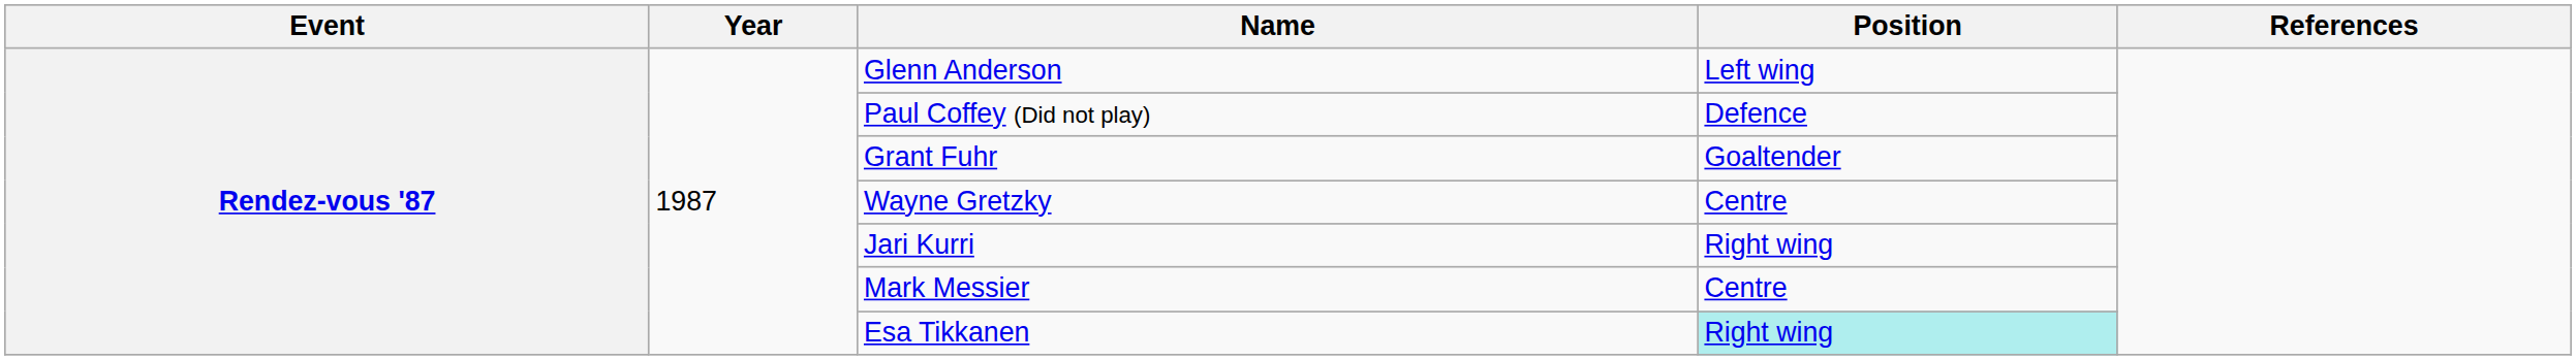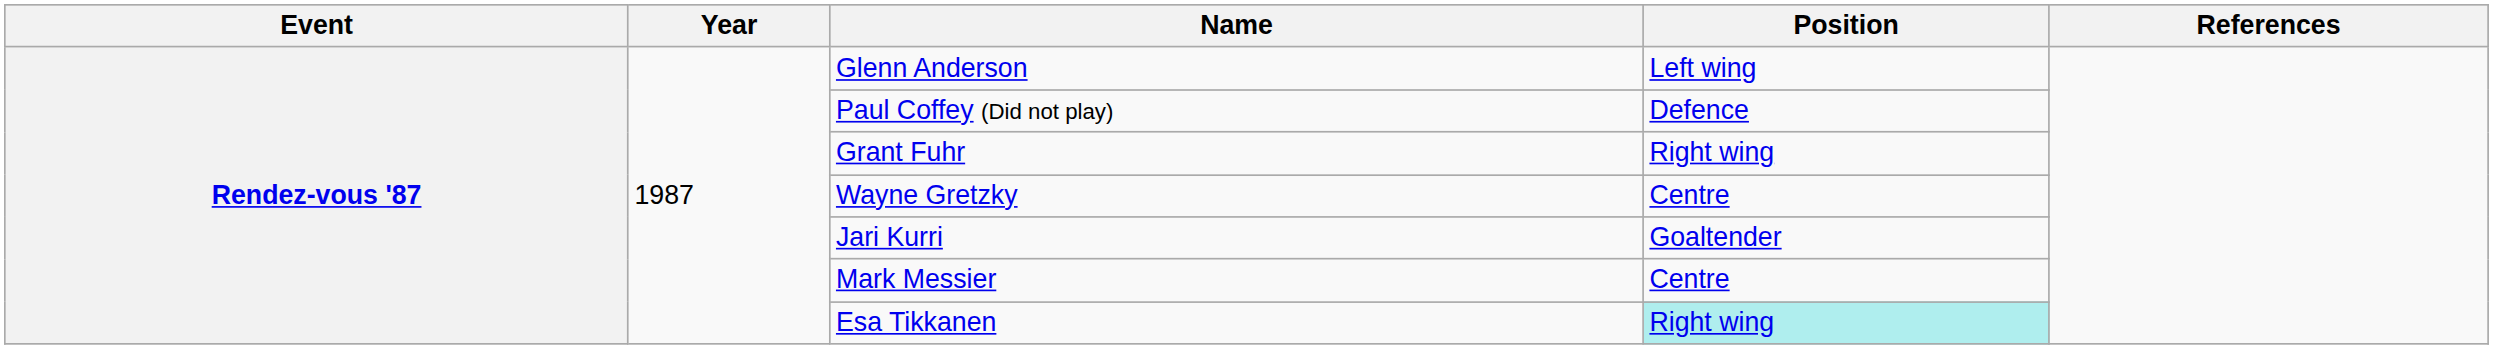Grant Fuhr | Position: Goaltender -> Right wing
Jari Kurri | Position: Right wing -> Goaltender
